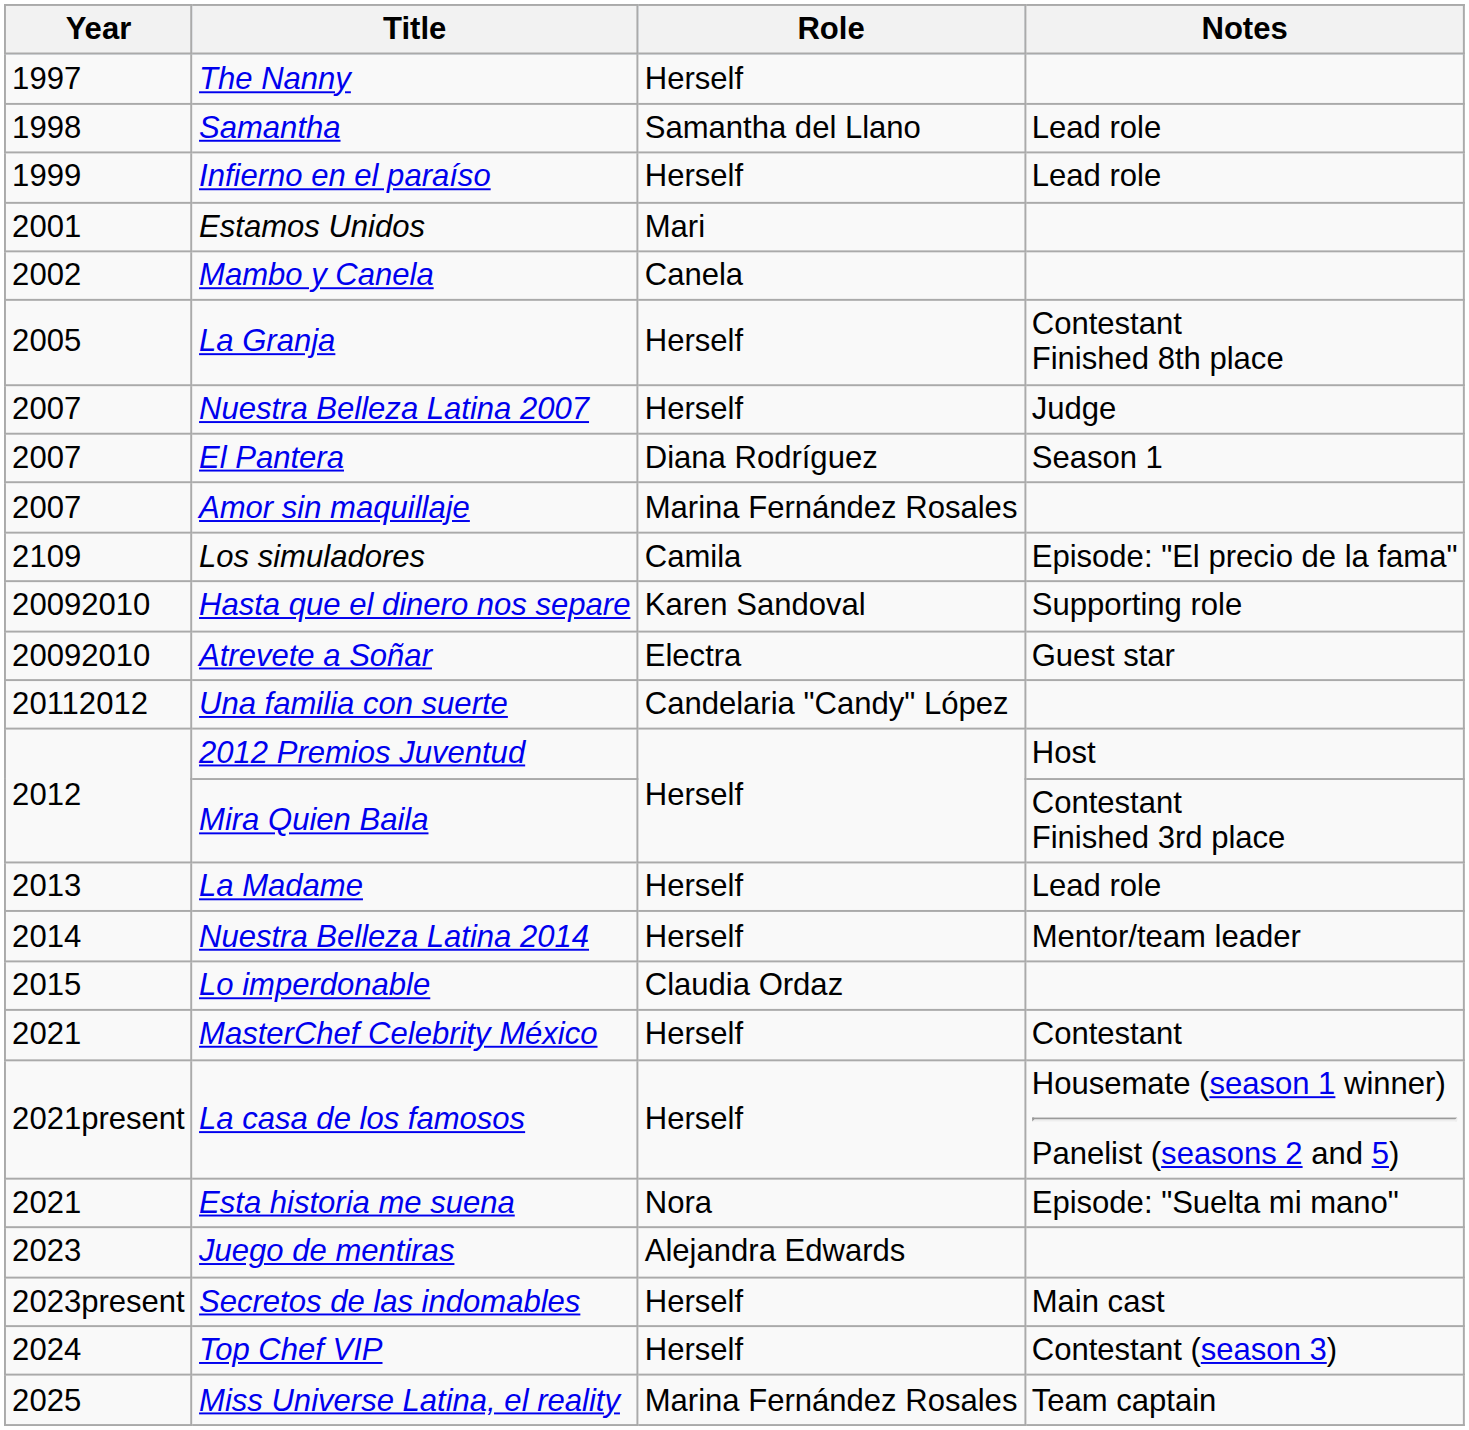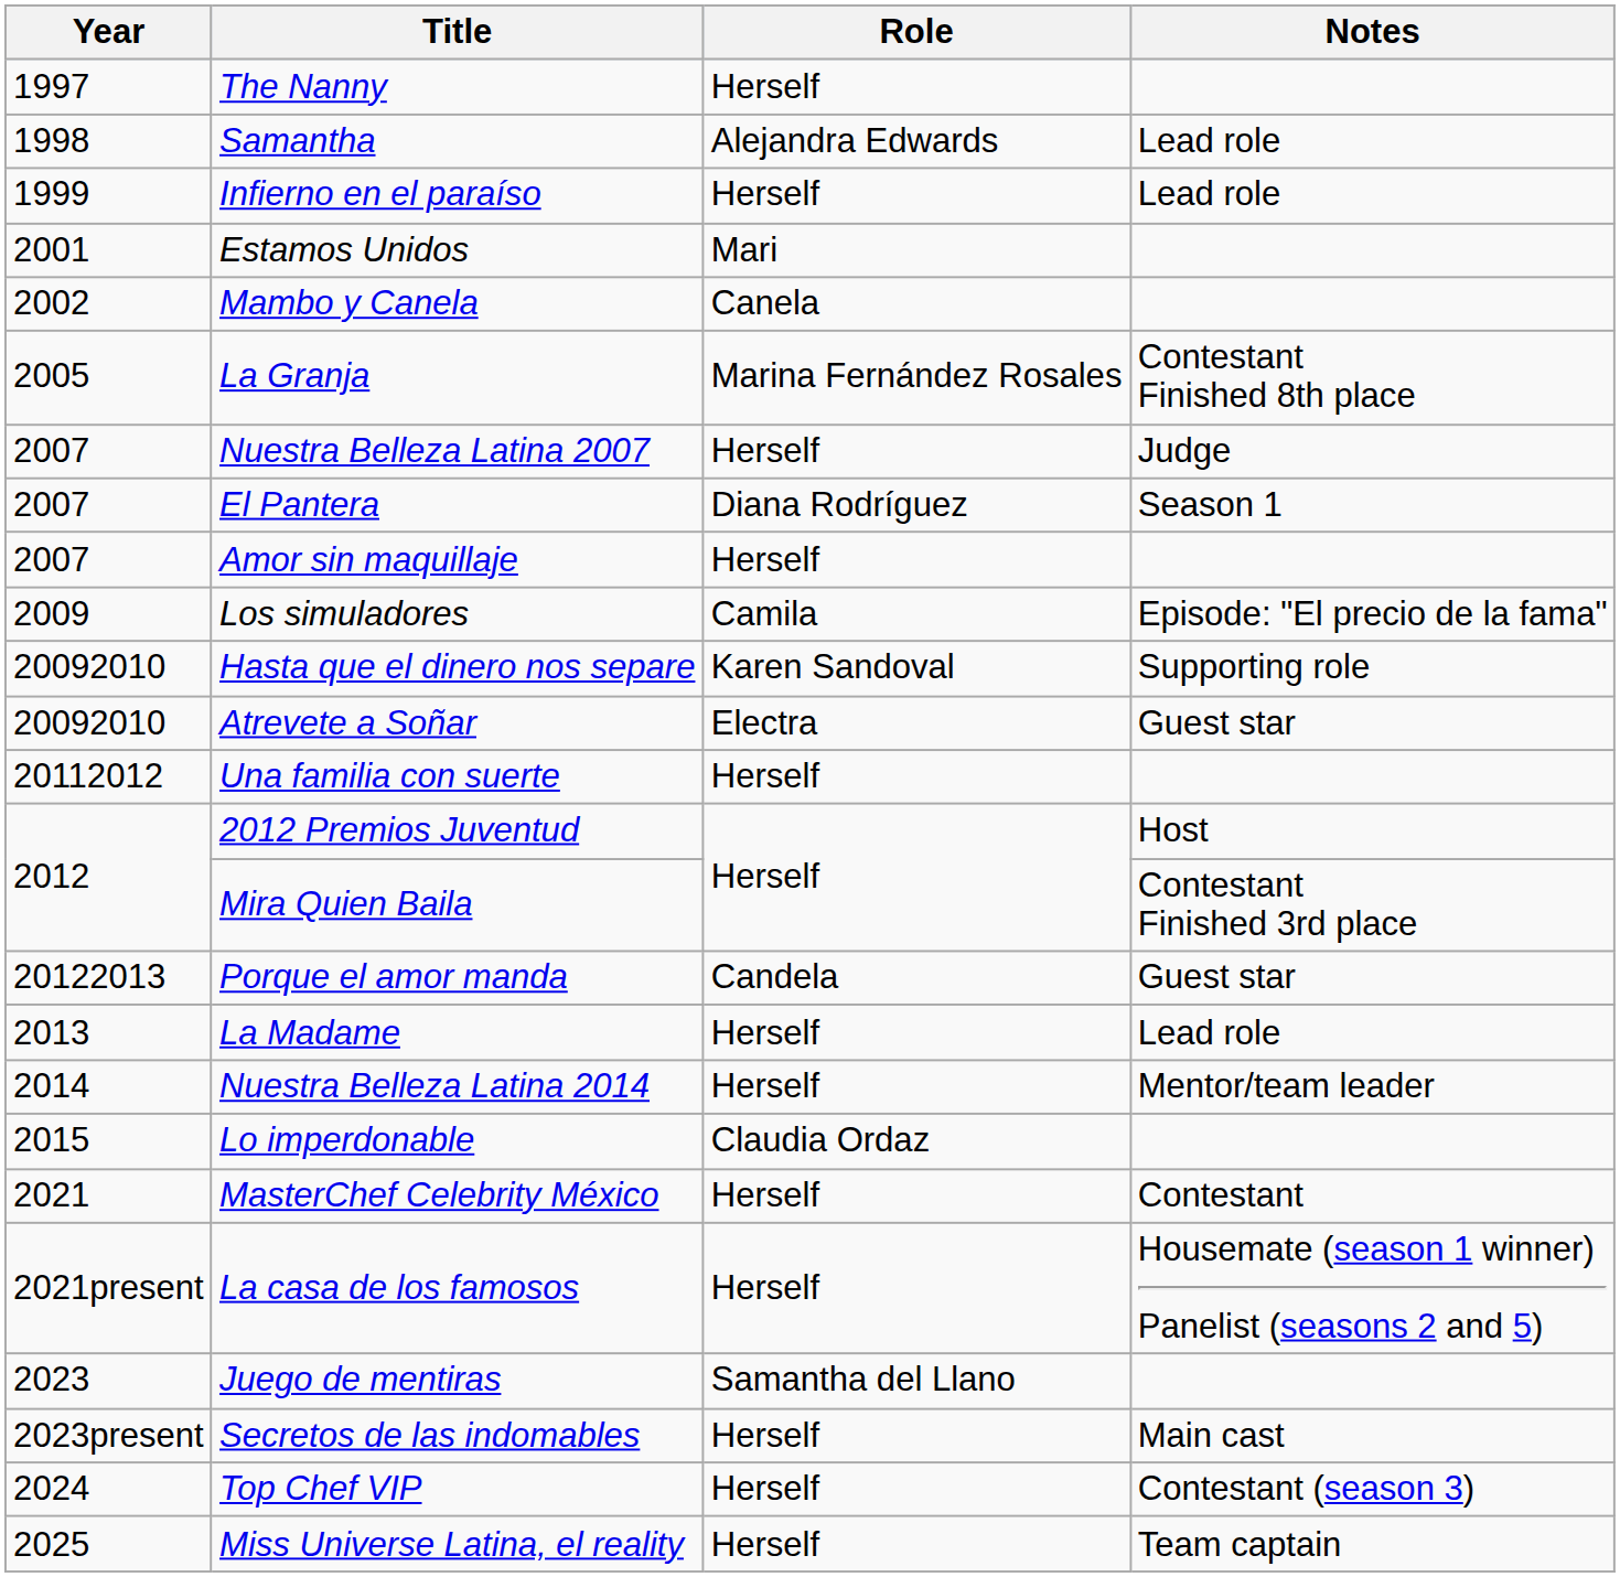Samantha | Role: Samantha del Llano -> Alejandra Edwards
La Granja | Role: Herself -> Marina Fernández Rosales
Amor sin maquillaje | Role: Marina Fernández Rosales -> Herself
Los simuladores | Year: 2109 -> 2009
Una familia con suerte | Role: Candelaria "Candy" López -> Herself
+ row: 20122013 | Porque el amor manda | Candela | Guest star
- row: 2021 | Esta historia me suena | Nora | Episode: "Suelta mi mano"
Juego de mentiras | Role: Alejandra Edwards -> Samantha del Llano
Miss Universe Latina, el reality | Role: Marina Fernández Rosales -> Herself
